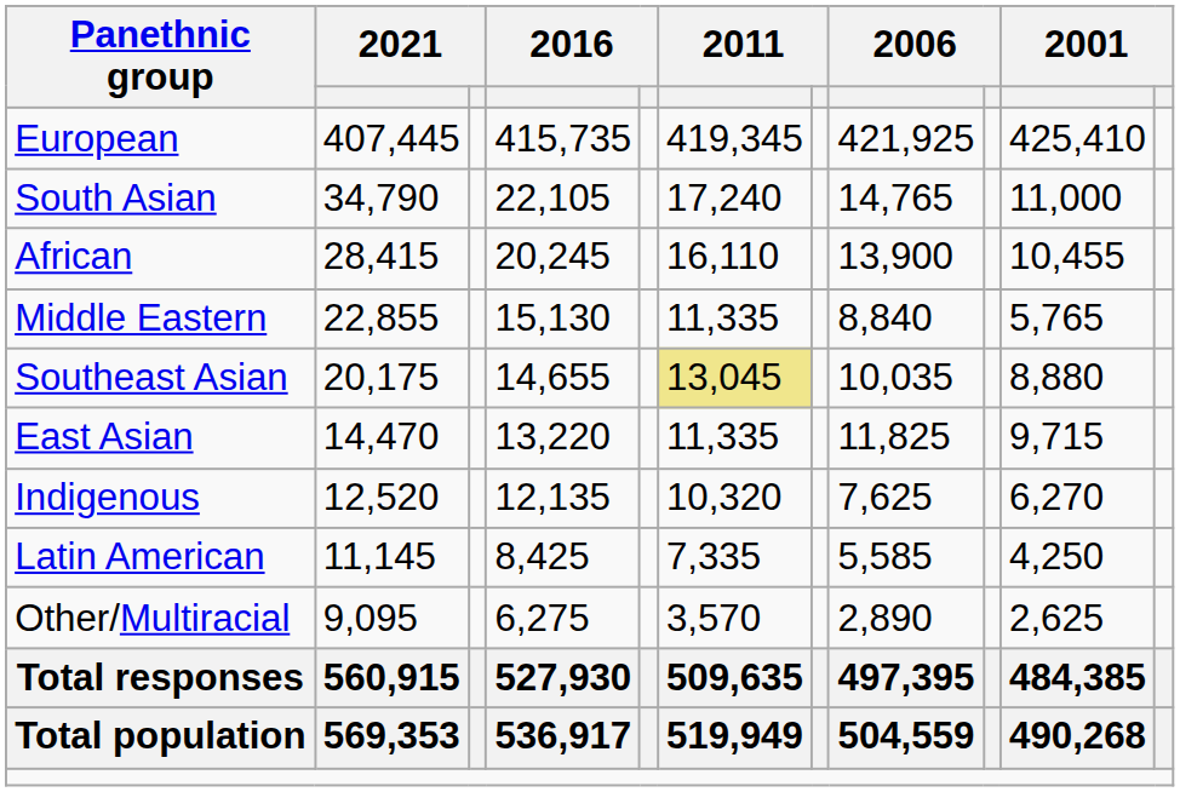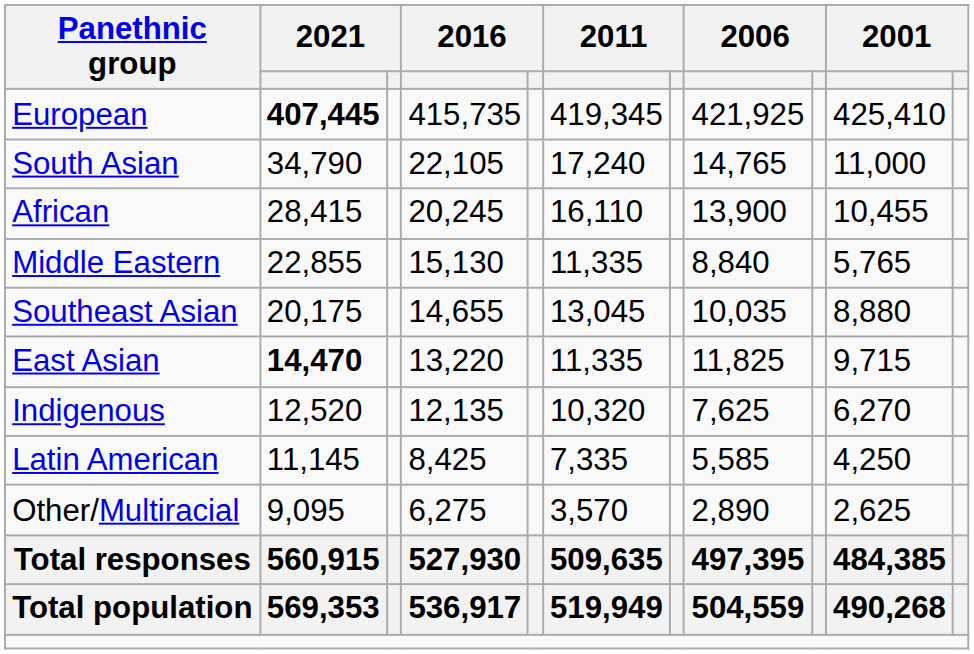European | column 2: normal -> bold
Southeast Asian | column 6: khaki background -> no background
East Asian | column 2: normal -> bold
